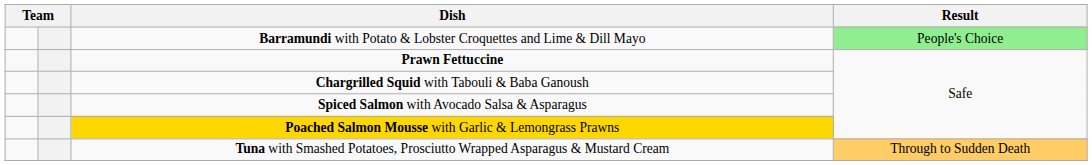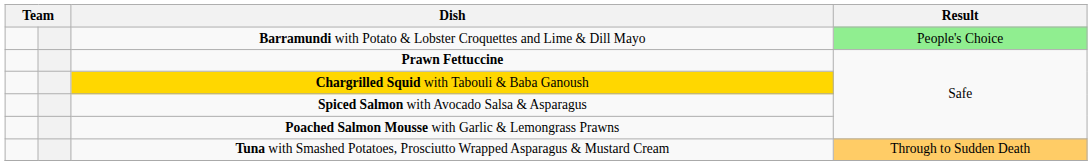Chargrilled Squid with Tabouli & Baba Ganoush | Dish: no background -> gold background
Poached Salmon Mousse with Garlic & Lemongrass Prawns | Dish: gold background -> no background
